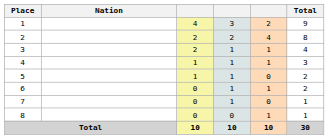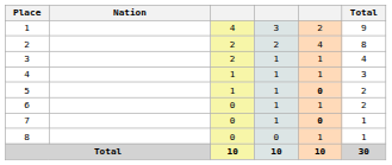5 | column 5: normal -> bold
7 | column 5: normal -> bold
